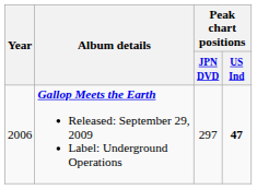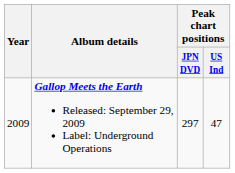row 3 | Year: 2006 -> 2009
row 3 | Peak chart positions / US Ind: bold -> normal
